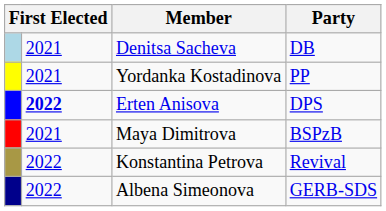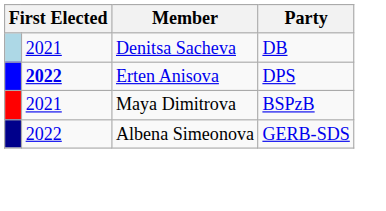- row: 2021 | Yordanka Kostadinova | PP
- row: 2022 | Konstantina Petrova | Revival
